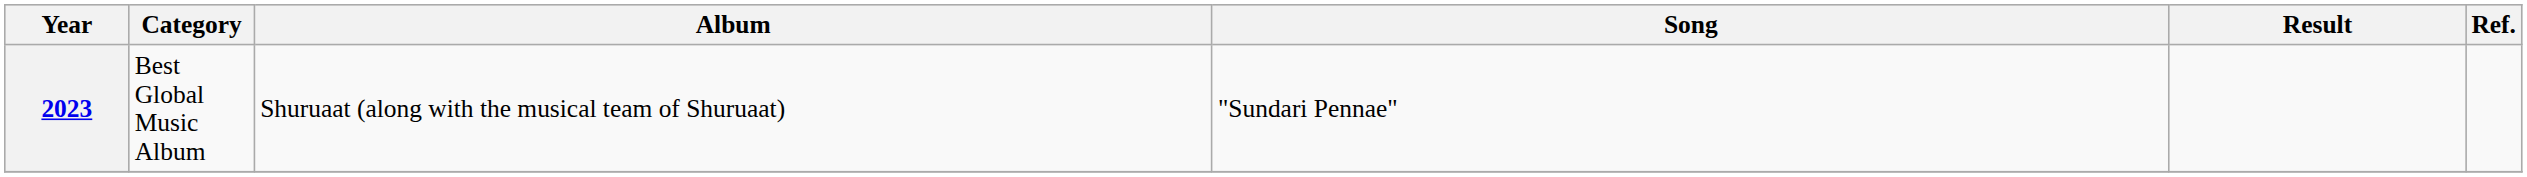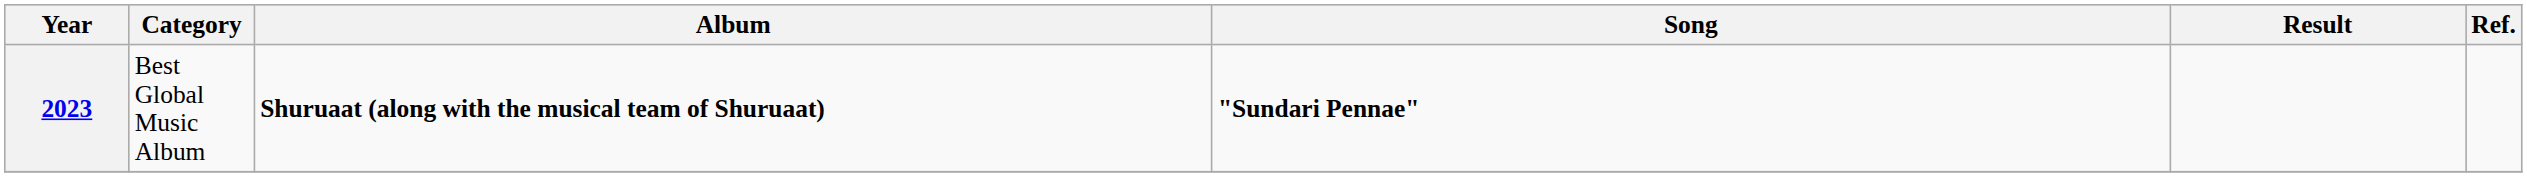2023 | Album: normal -> bold
2023 | Song: normal -> bold
